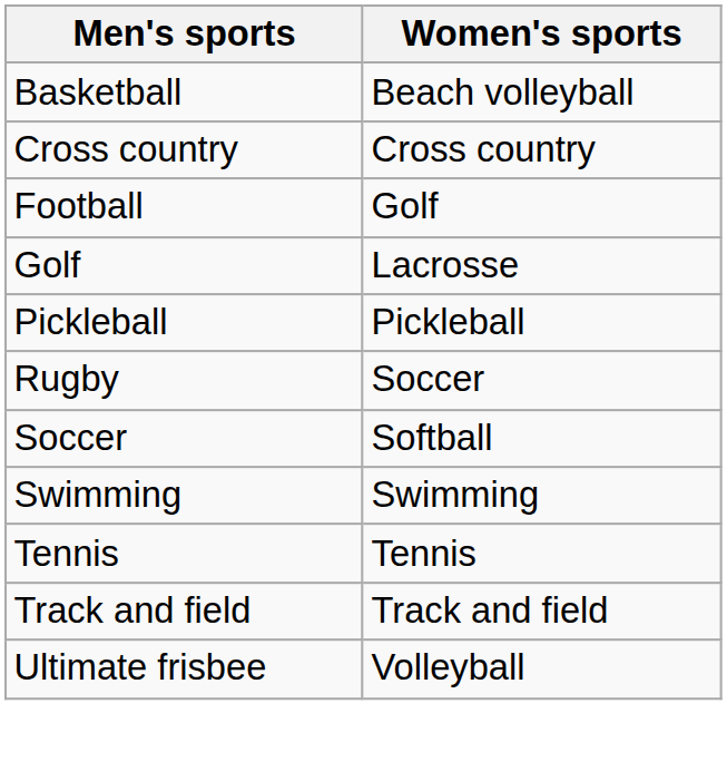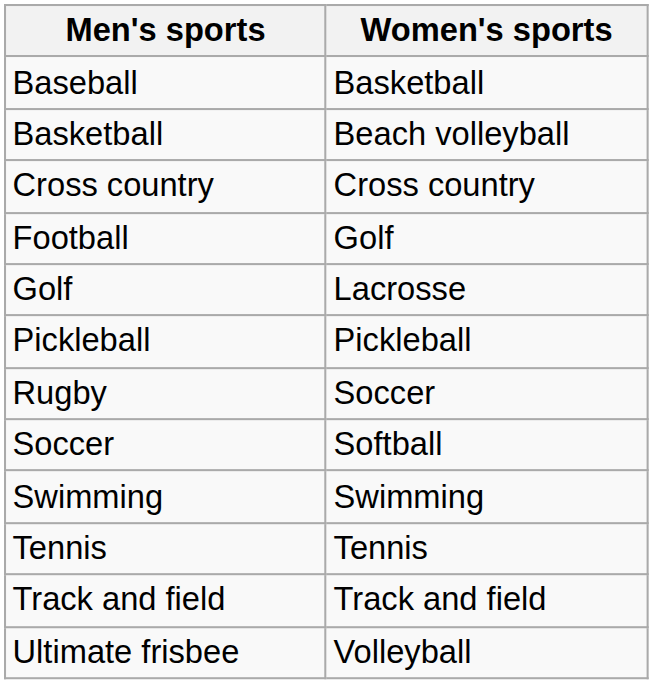+ row: Baseball | Basketball
